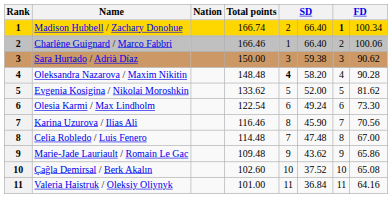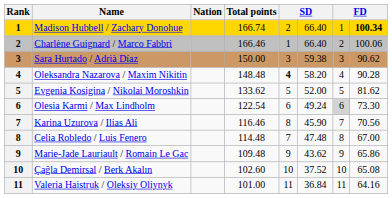Madison Hubbell / Zachary Donohue | column 7: bold -> normal
Madison Hubbell / Zachary Donohue | column 8: normal -> bold
Olesia Karmi / Max Lindholm | column 7: no background -> lightgrey background
